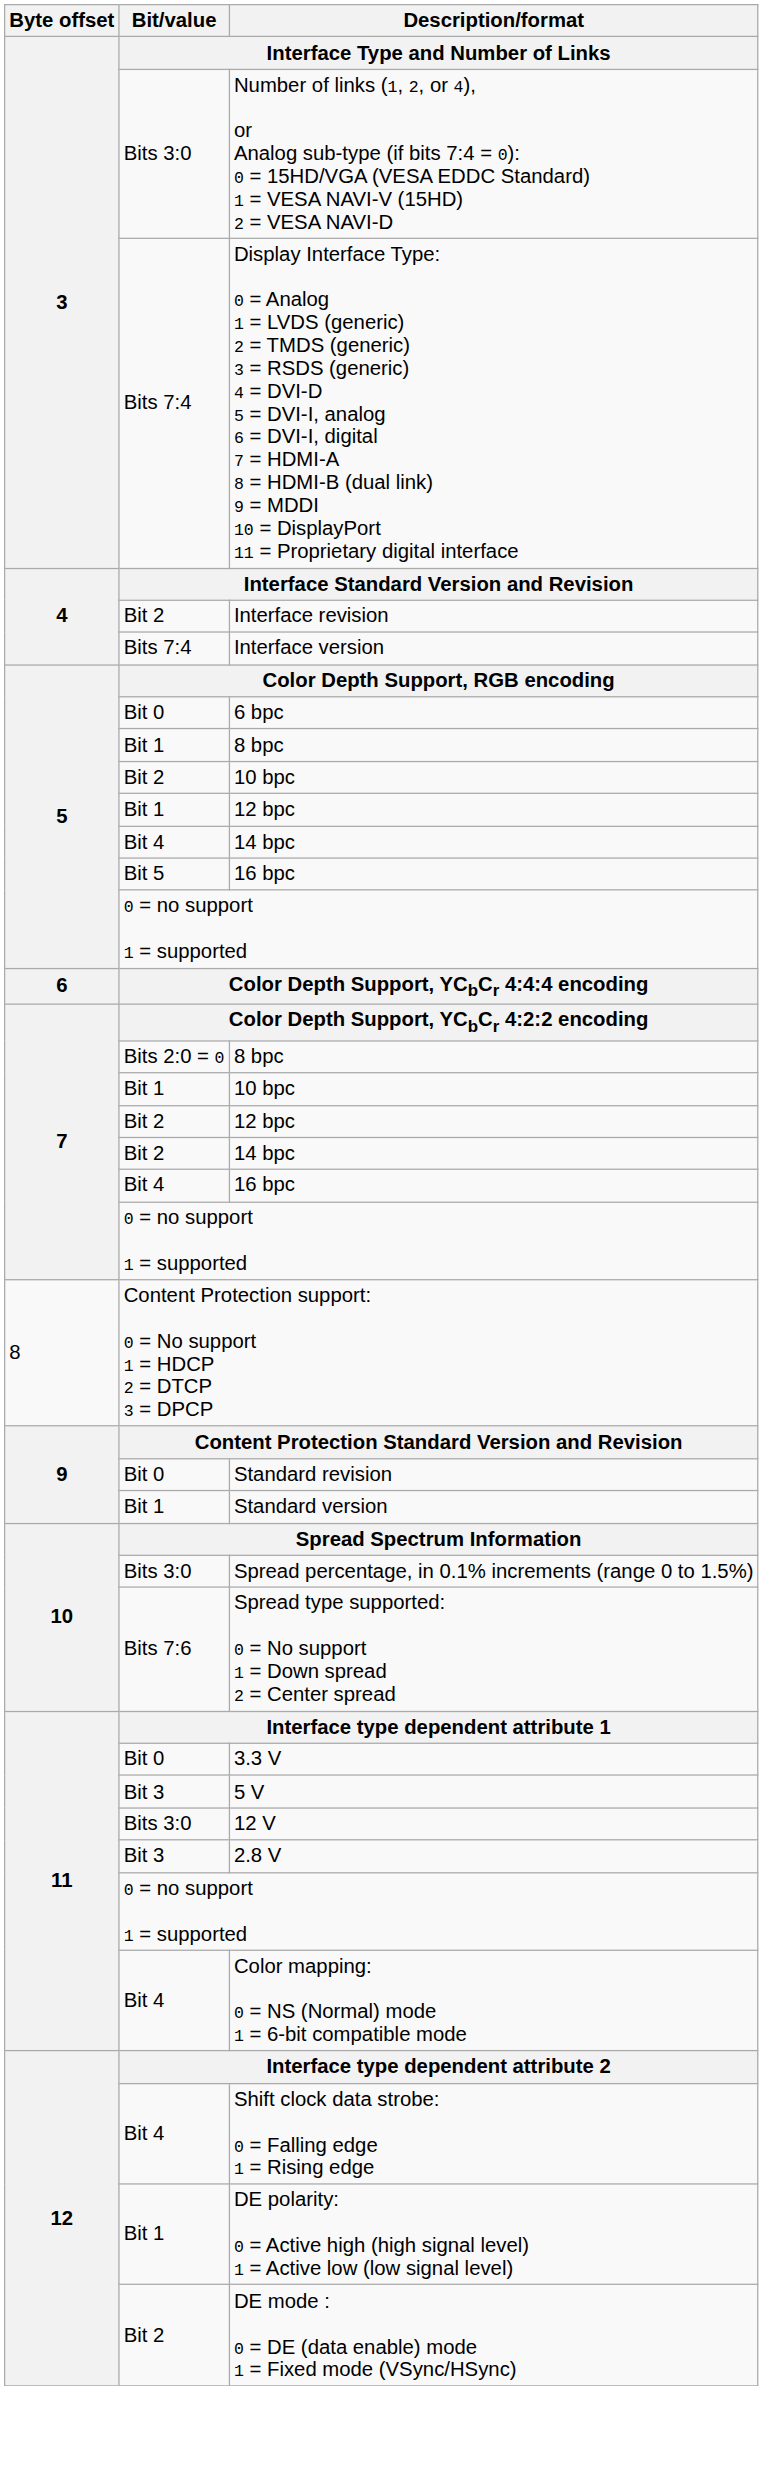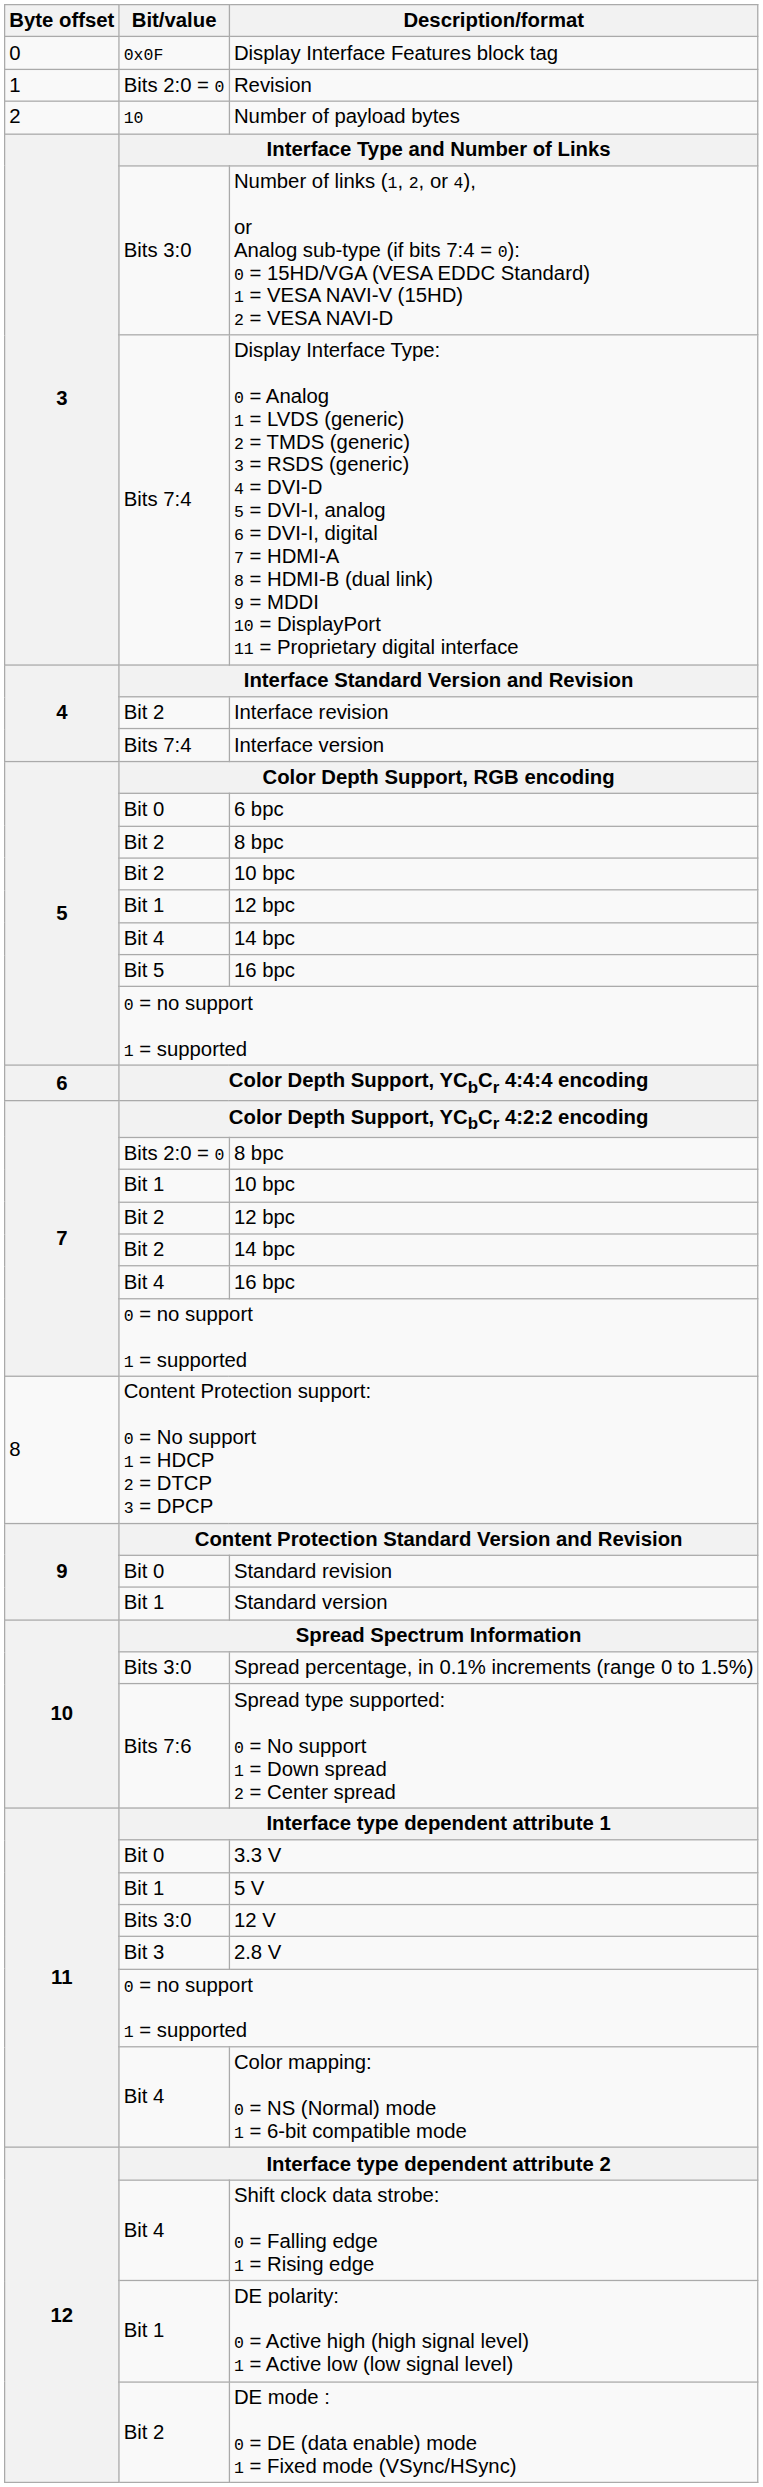+ row: 0 | 0x0F | Display Interface Features block tag
+ row: 1 | Bits 2:0 = 0 | Revision
+ row: 2 | 10 | Number of payload bytes
5 / 8 bpc | Bit/value: Bit 1 -> Bit 2
5 V | Bit/value: Bit 3 -> Bit 1
